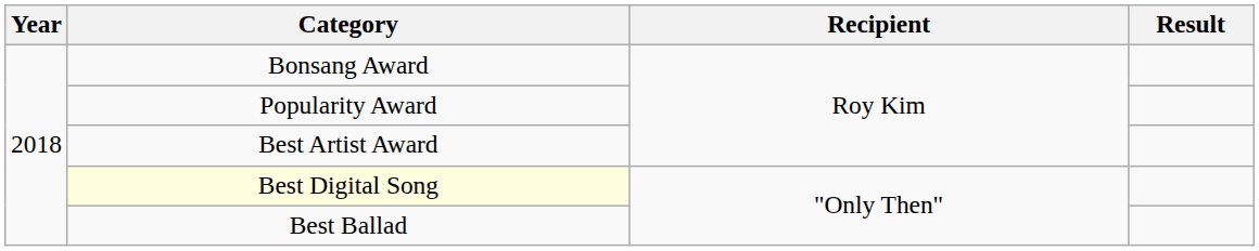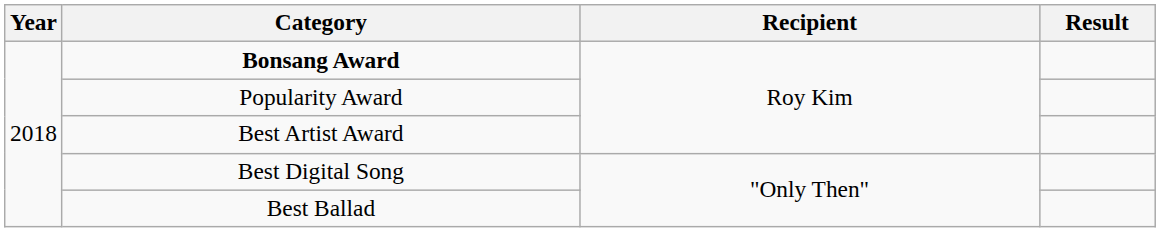Bonsang Award | Category: normal -> bold
Best Digital Song | Category: lightyellow background -> no background
